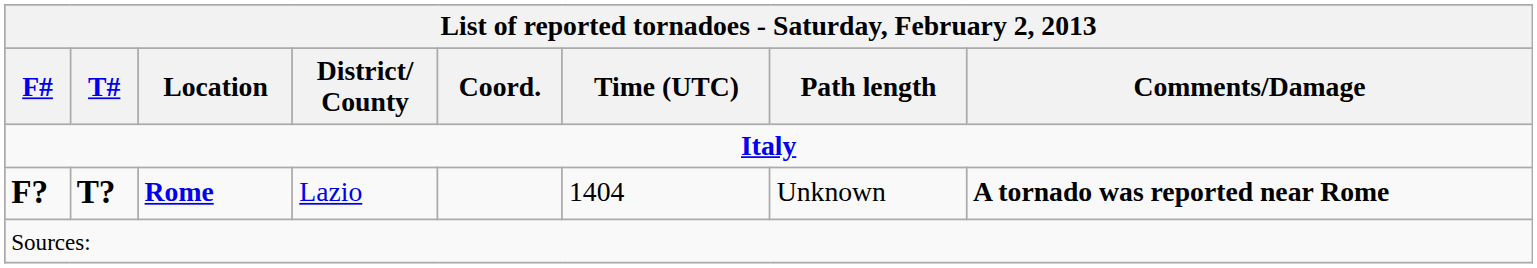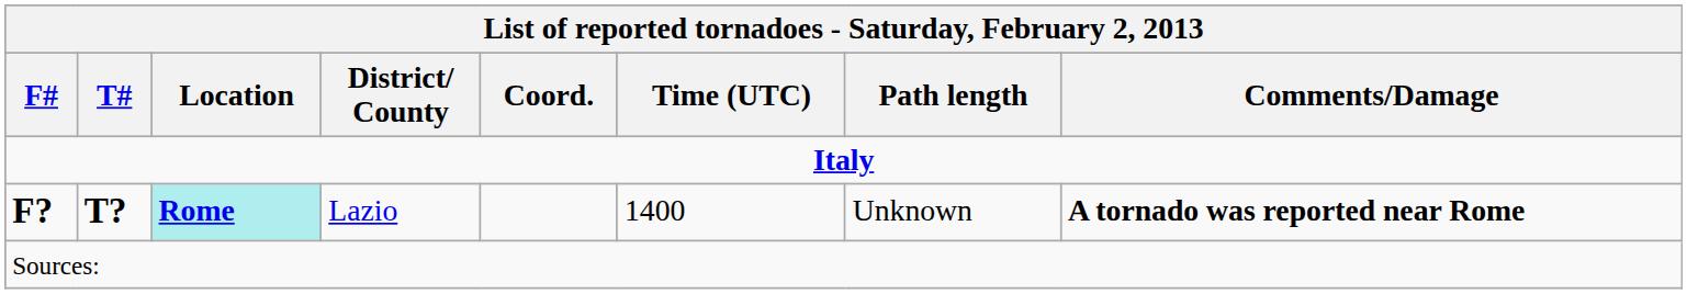F? | Location: no background -> paleturquoise background
F? | Time (UTC): 1404 -> 1400
